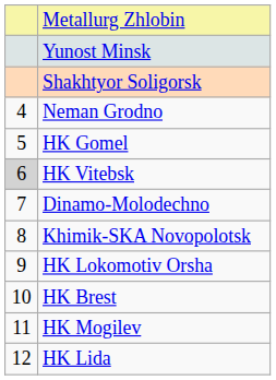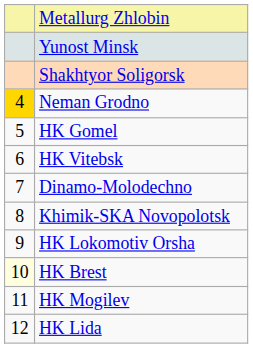Neman Grodno | column 1: no background -> gold background
HK Vitebsk | column 1: lightgrey background -> no background
HK Brest | column 1: no background -> lightyellow background
